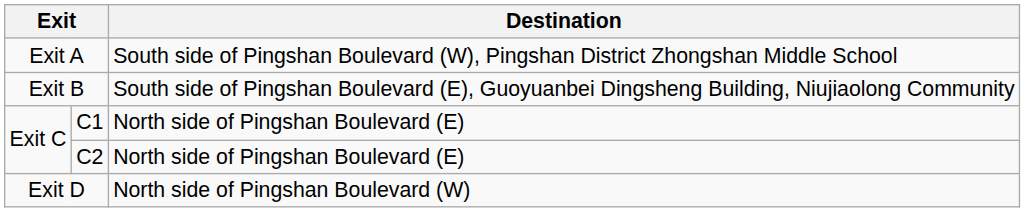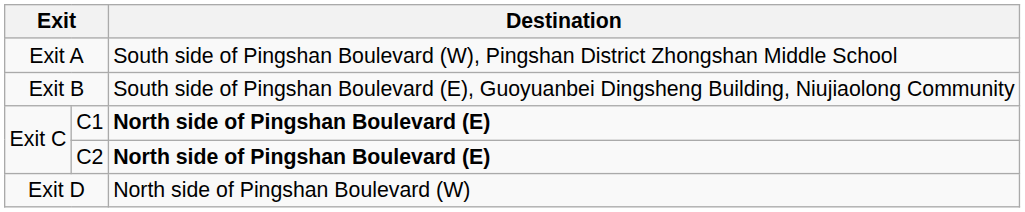C1 | Destination: normal -> bold
C2 | Destination: normal -> bold
